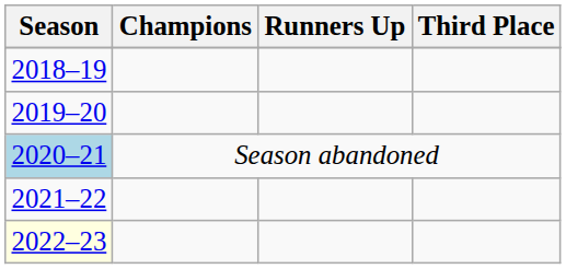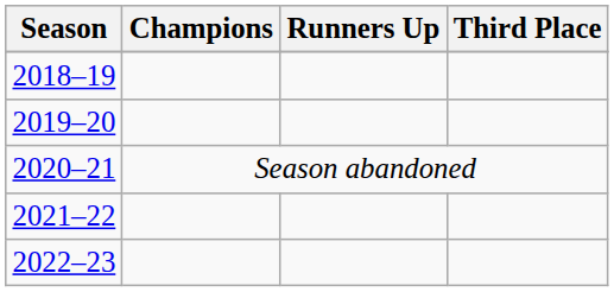2020–21 | Season: lightblue background -> no background
2022–23 | Season: lightyellow background -> no background
